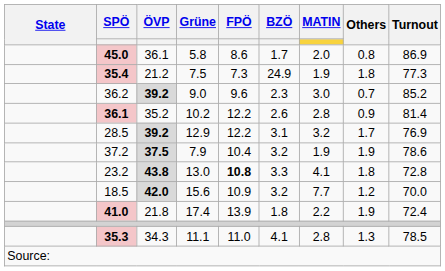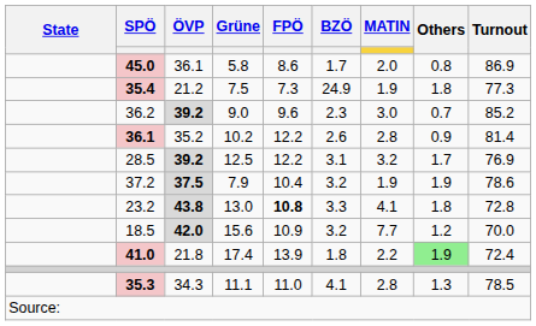28.5 | Grüne: 12.9 -> 12.5
41.0 | Others: no background -> lightgreen background
